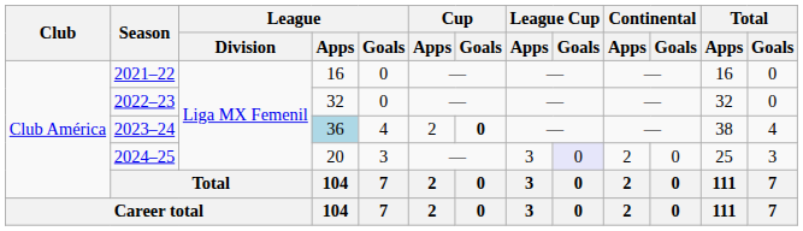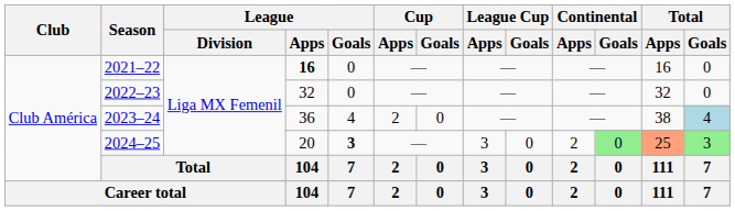2021–22 | League / Apps: normal -> bold
2023–24 | League / Apps: lightblue background -> no background
2023–24 | Cup / Goals: bold -> normal
2023–24 | Total / Goals: no background -> lightblue background
2024–25 | League / Goals: normal -> bold
2024–25 | League Cup / Goals: lavender background -> no background
2024–25 | Continental / Goals: no background -> lightgreen background
2024–25 | Total / Apps: no background -> lightsalmon background
2024–25 | Total / Goals: no background -> lightgreen background
